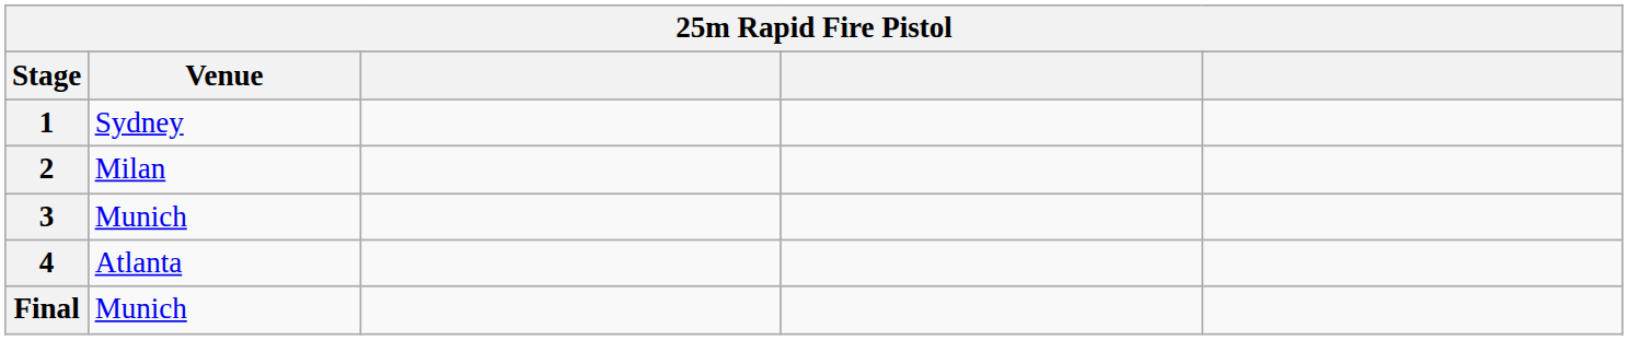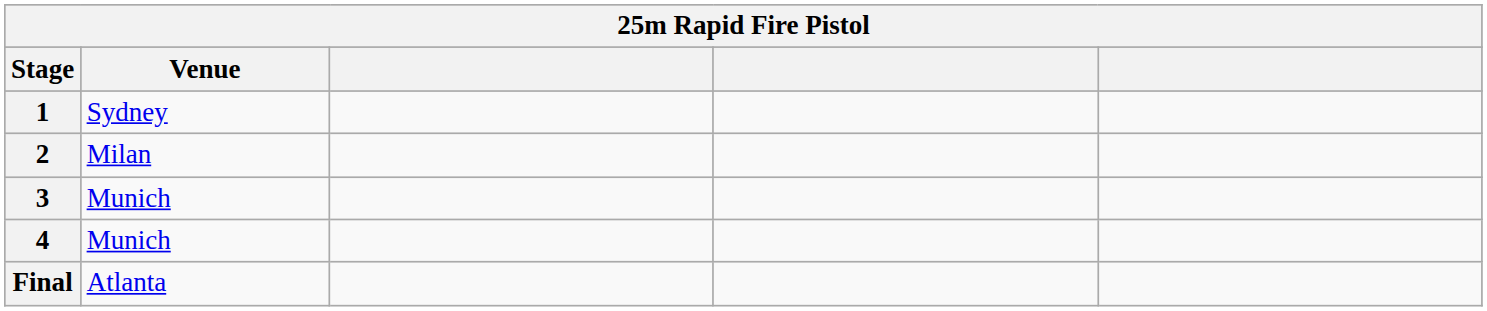4 | Venue: Atlanta -> Munich
Final | Venue: Munich -> Atlanta
